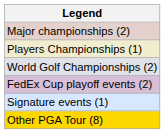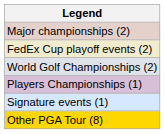row 3 | column 1: Players Championships (1) -> FedEx Cup playoff events (2)
row 5 | column 1: FedEx Cup playoff events (2) -> Players Championships (1)
